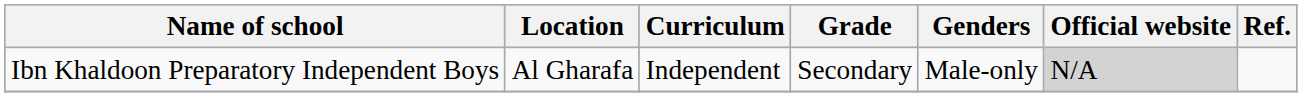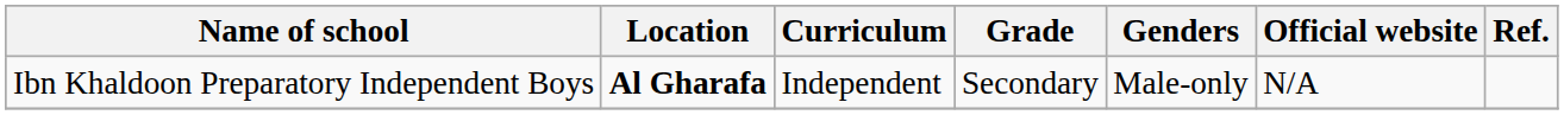Ibn Khaldoon Preparatory Independent Boys | Location: normal -> bold
Ibn Khaldoon Preparatory Independent Boys | Official website: lightgrey background -> no background
